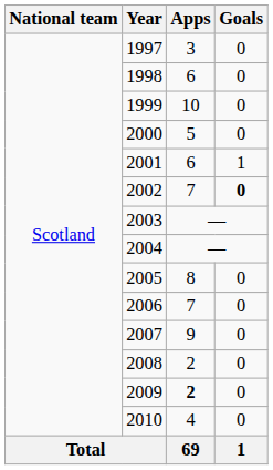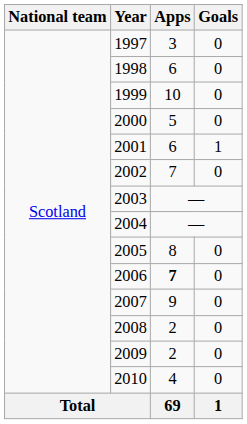2002 | Goals: bold -> normal
2006 | Apps: normal -> bold
2009 | Apps: bold -> normal
